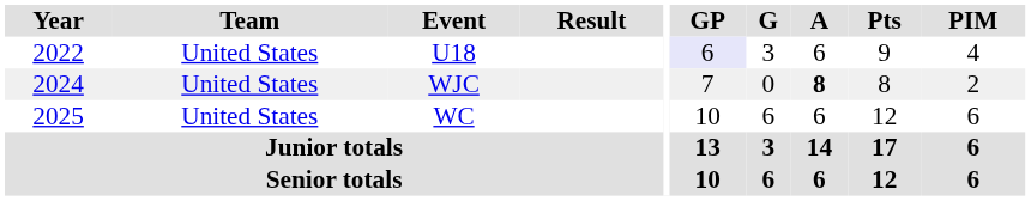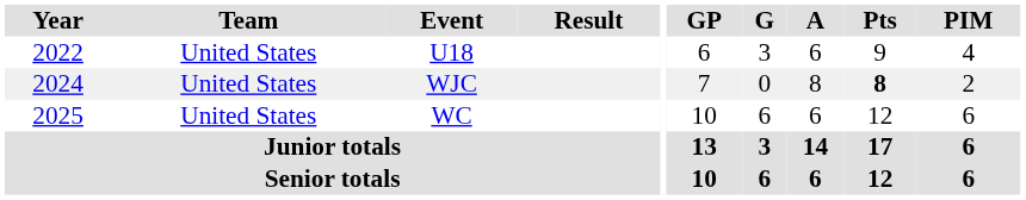U18 | GP: lavender background -> no background
WJC | A: bold -> normal
WJC | Pts: normal -> bold
